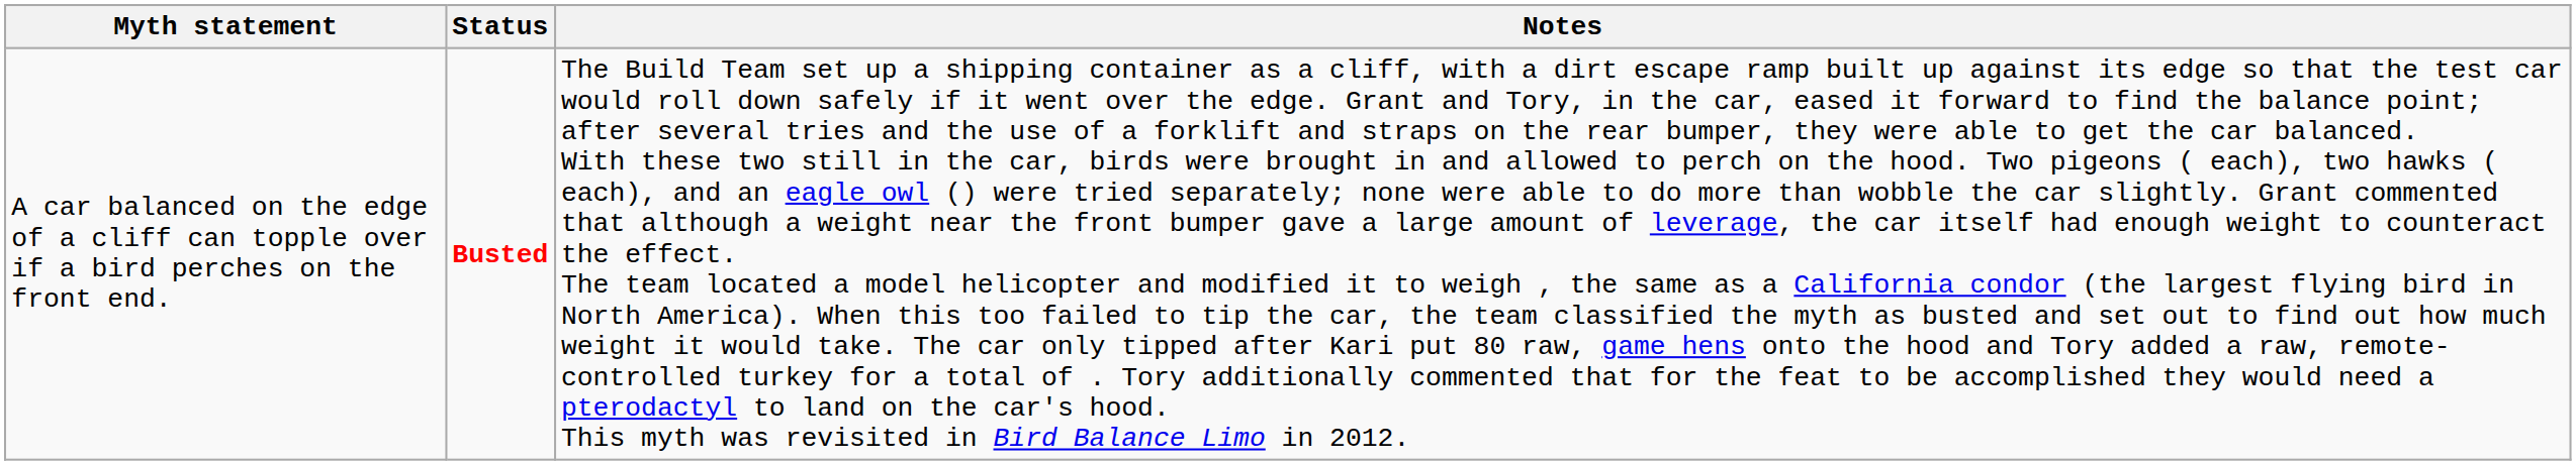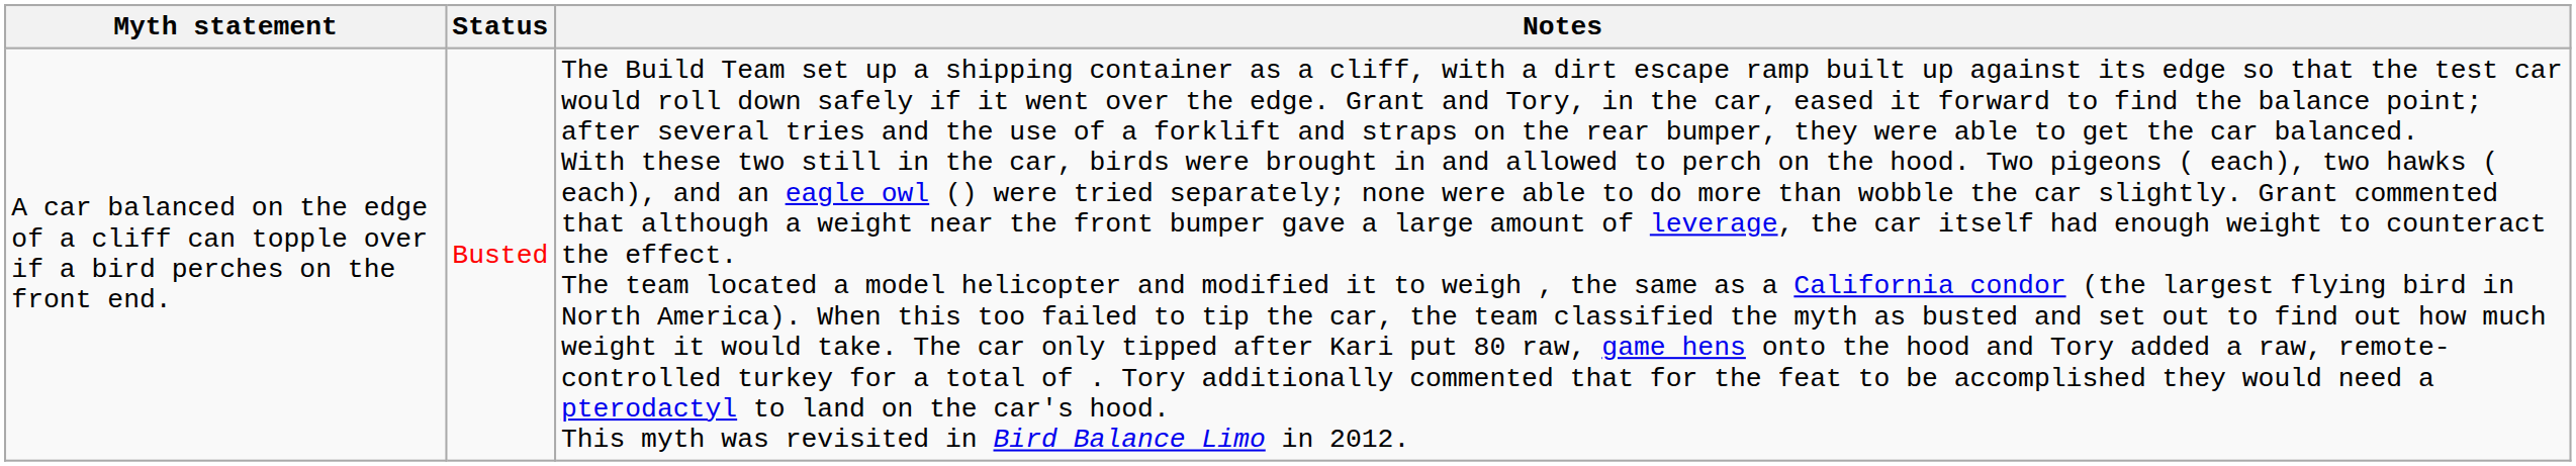row 2 | Status: bold -> normal
